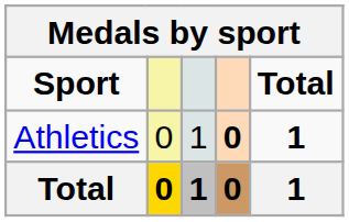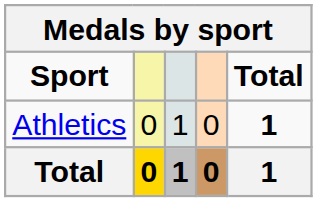Athletics | column 4: bold -> normal
